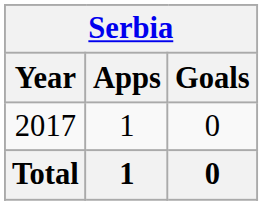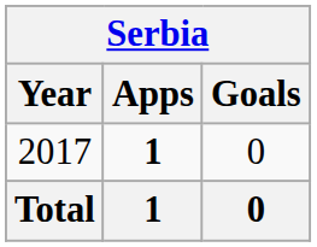2017 | Apps: normal -> bold
